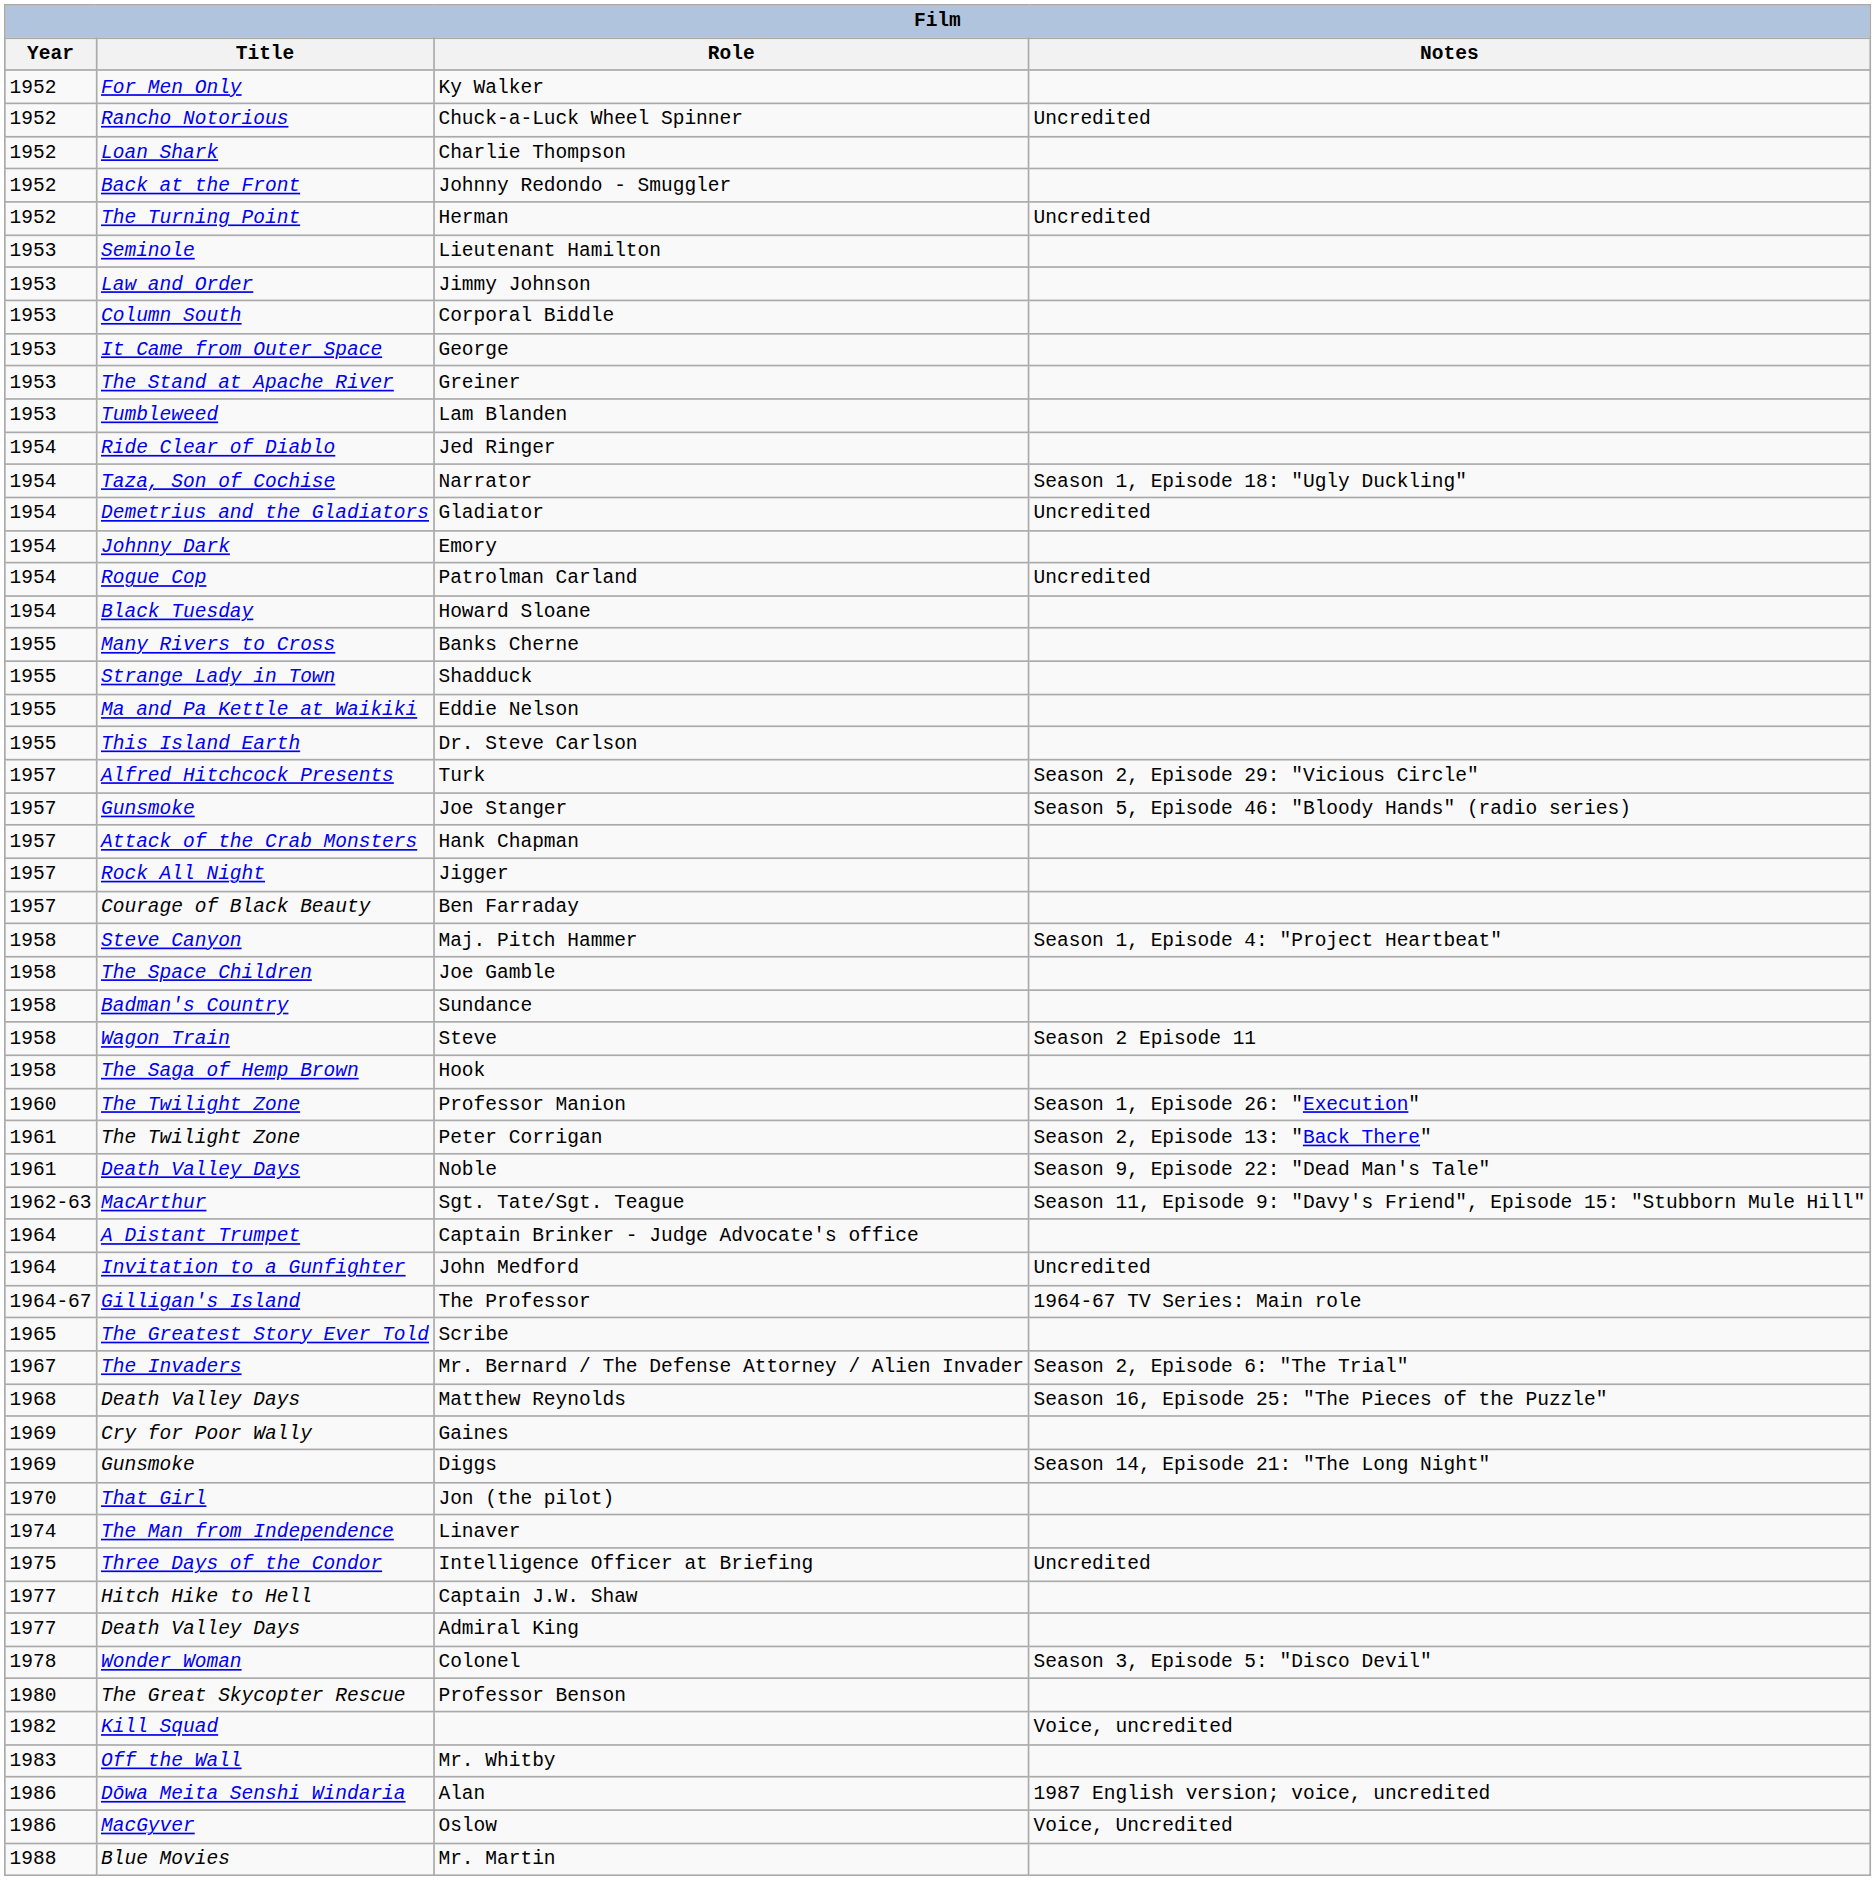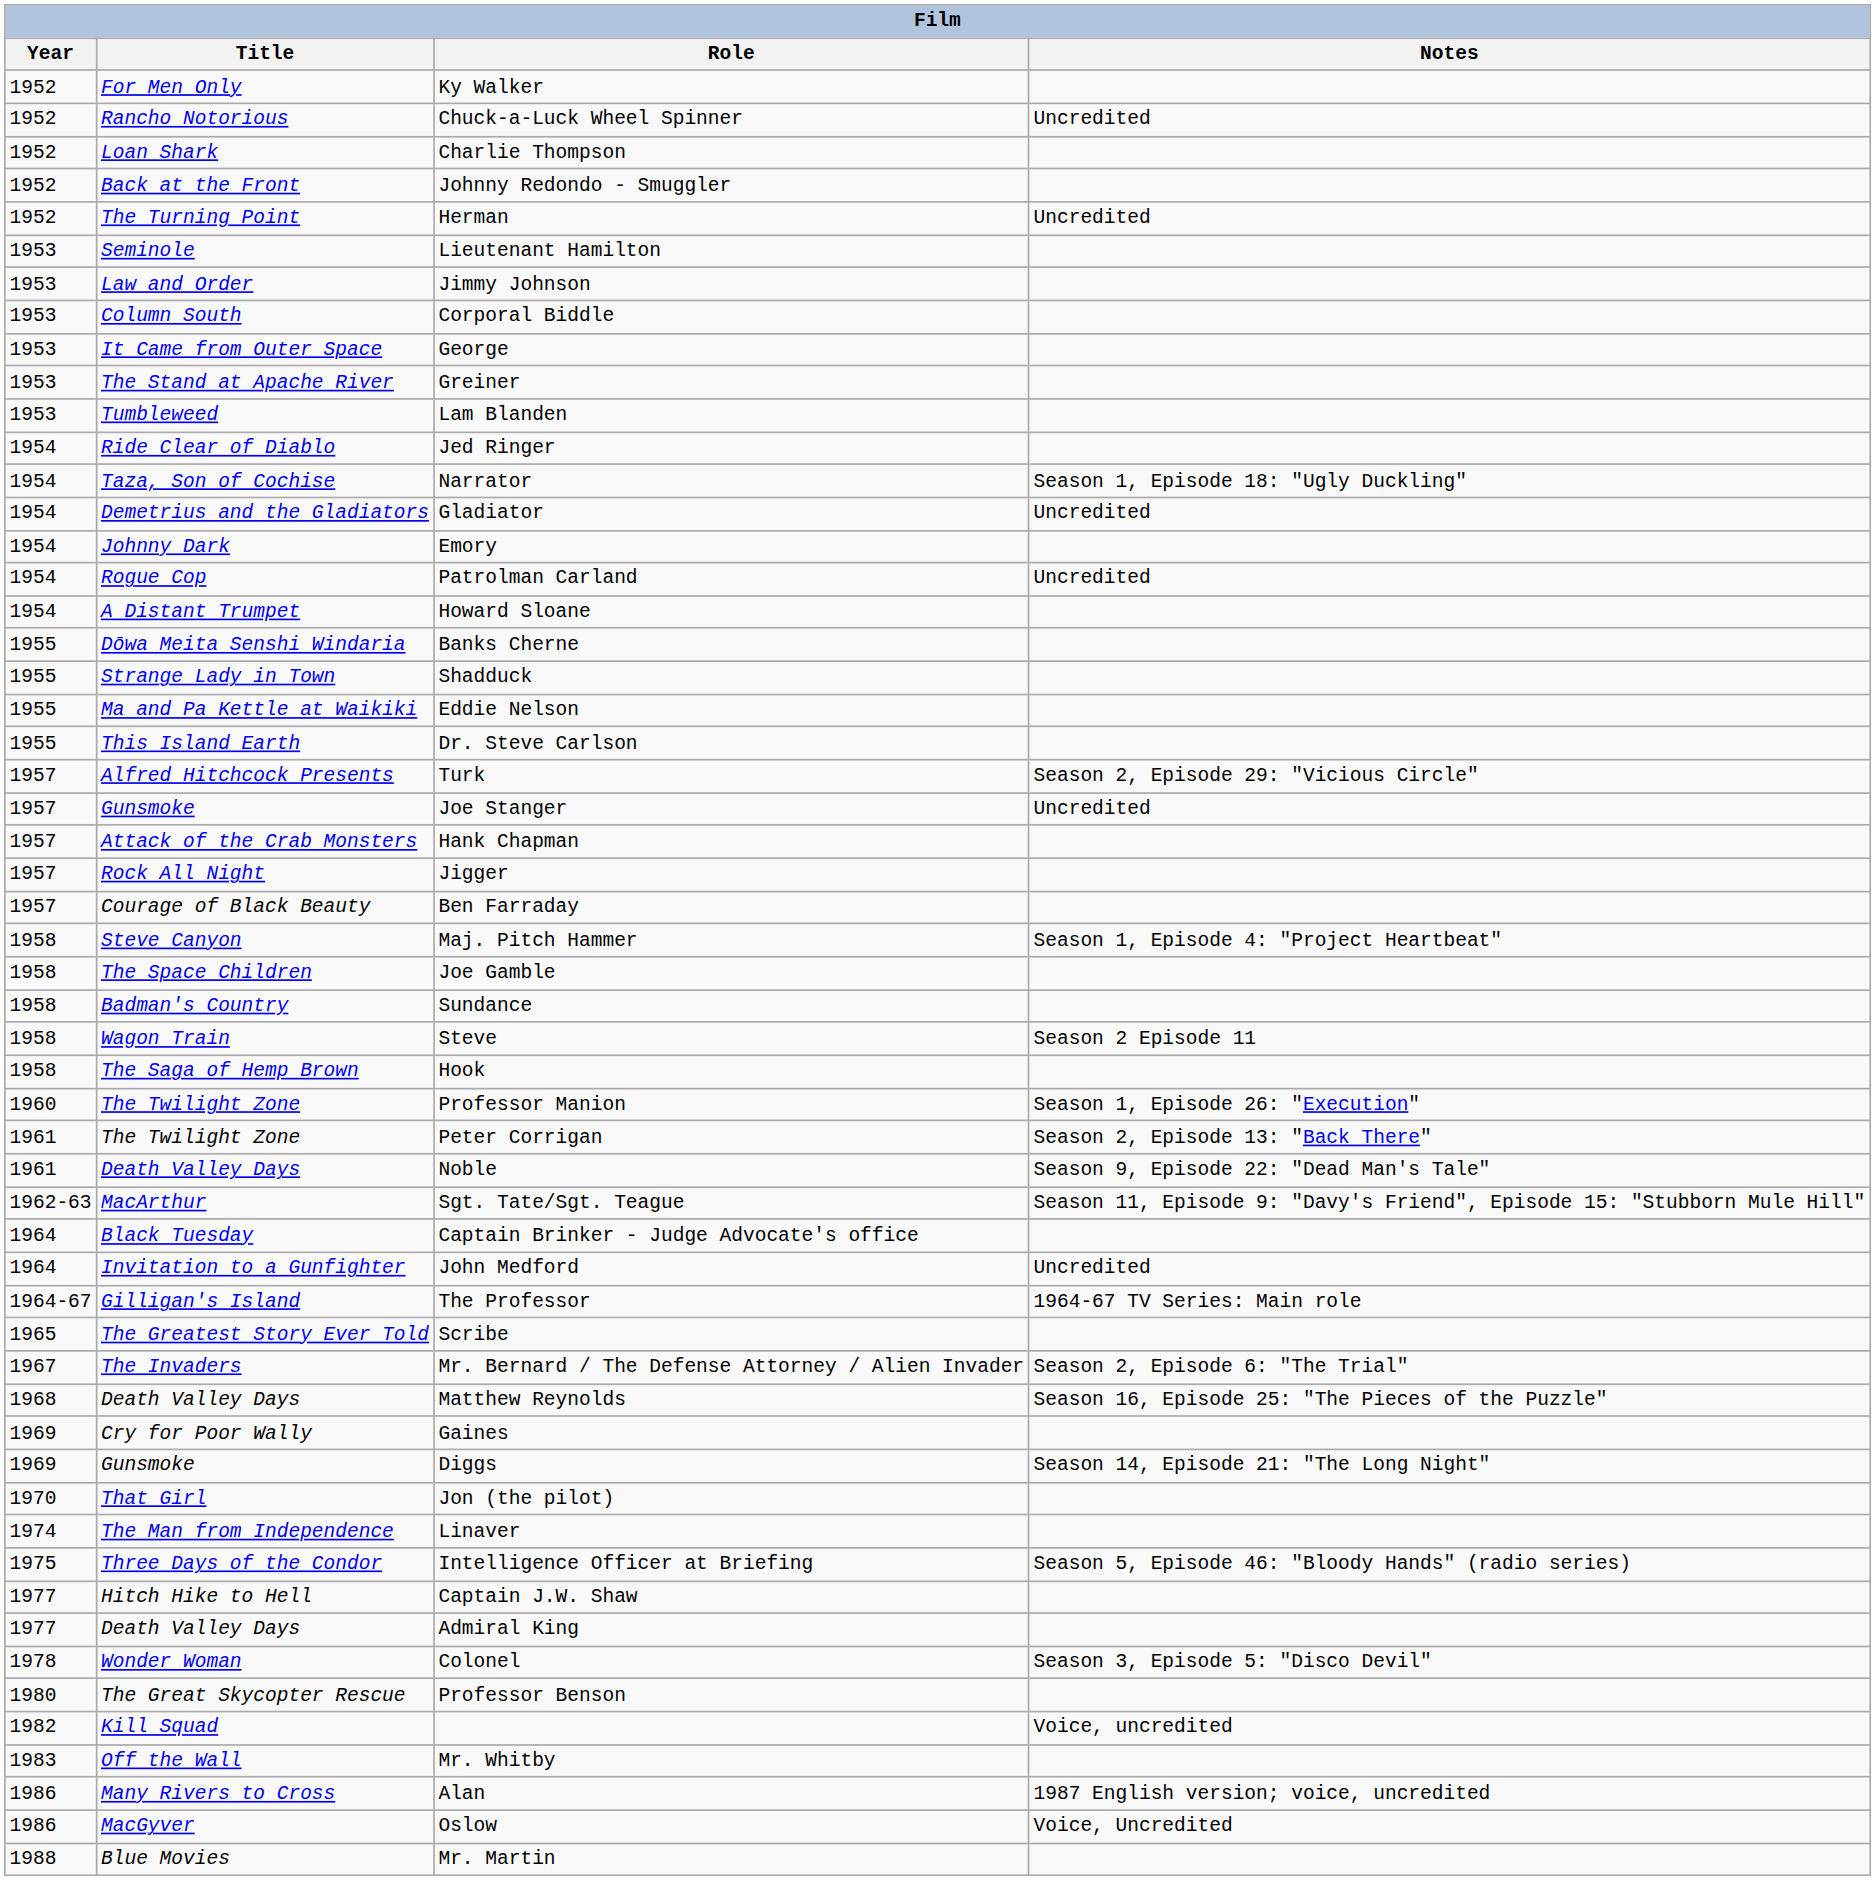Howard Sloane | Title: Black Tuesday -> A Distant Trumpet
Banks Cherne | Title: Many Rivers to Cross -> Dōwa Meita Senshi Windaria
Joe Stanger | Notes: Season 5, Episode 46: "Bloody Hands" (radio series) -> Uncredited
Captain Brinker - Judge Advocate's office | Title: A Distant Trumpet -> Black Tuesday
Intelligence Officer at Briefing | Notes: Uncredited -> Season 5, Episode 46: "Bloody Hands" (radio series)
Alan | Title: Dōwa Meita Senshi Windaria -> Many Rivers to Cross
